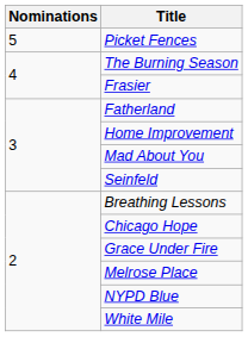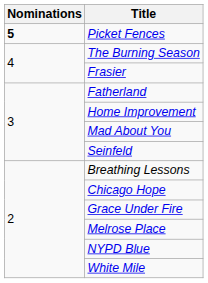Picket Fences | Nominations: normal -> bold
